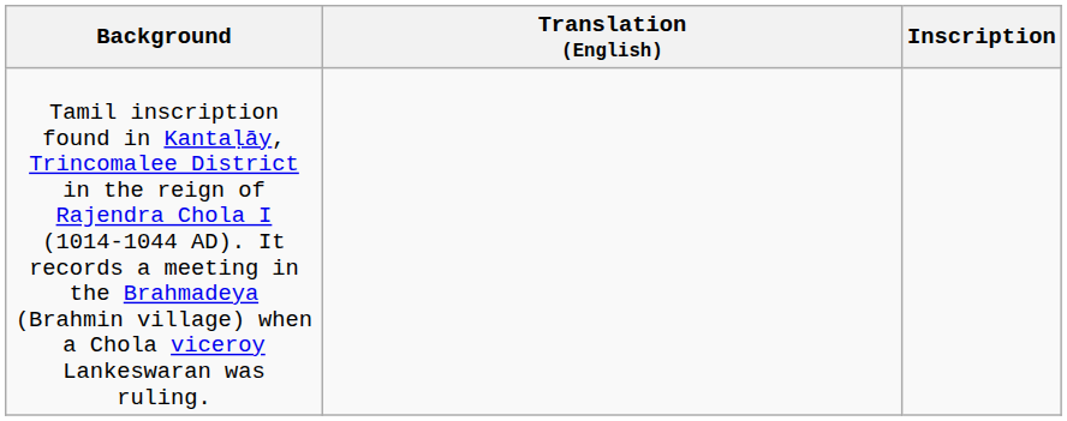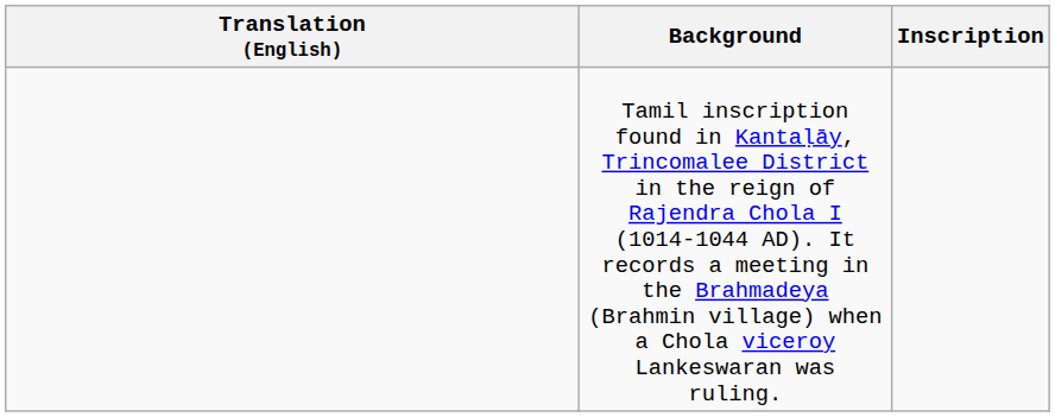columns swapped: Background <-> Translation (English)
